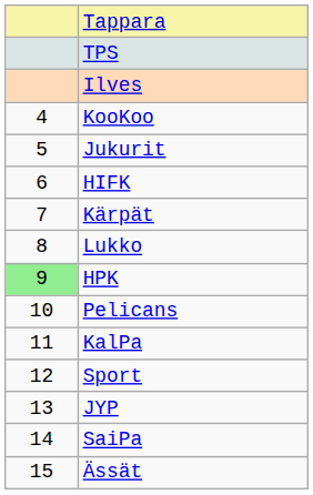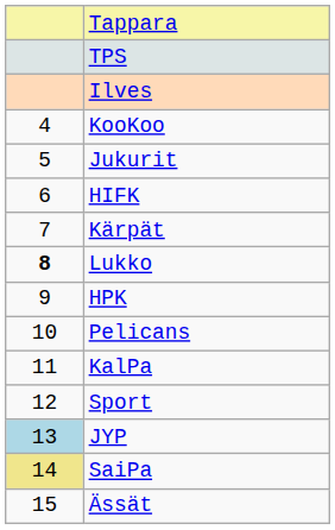Lukko | column 1: normal -> bold
HPK | column 1: lightgreen background -> no background
JYP | column 1: no background -> lightblue background
SaiPa | column 1: no background -> khaki background
